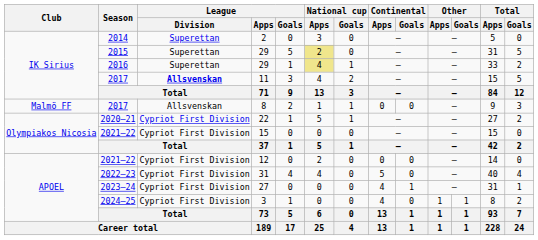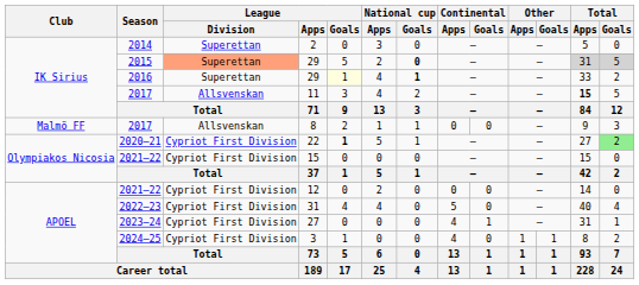2015 / 29 | League / Division: no background -> lightsalmon background
2015 / 29 | National cup / Apps: khaki background -> no background
2015 / 29 | National cup / Goals: normal -> bold
2015 / 29 | Total / Apps: no background -> lightgrey background
2015 / 29 | Total / Goals: no background -> lightgrey background
2016 / 29 | League / Goals: no background -> lightyellow background
2016 / 29 | National cup / Apps: khaki background -> no background
2016 / 29 | National cup / Goals: normal -> bold
11 | League / Division: bold -> normal
11 | Total / Apps: normal -> bold
22 | League / Goals: normal -> bold
22 | Total / Goals: no background -> lightgreen background
